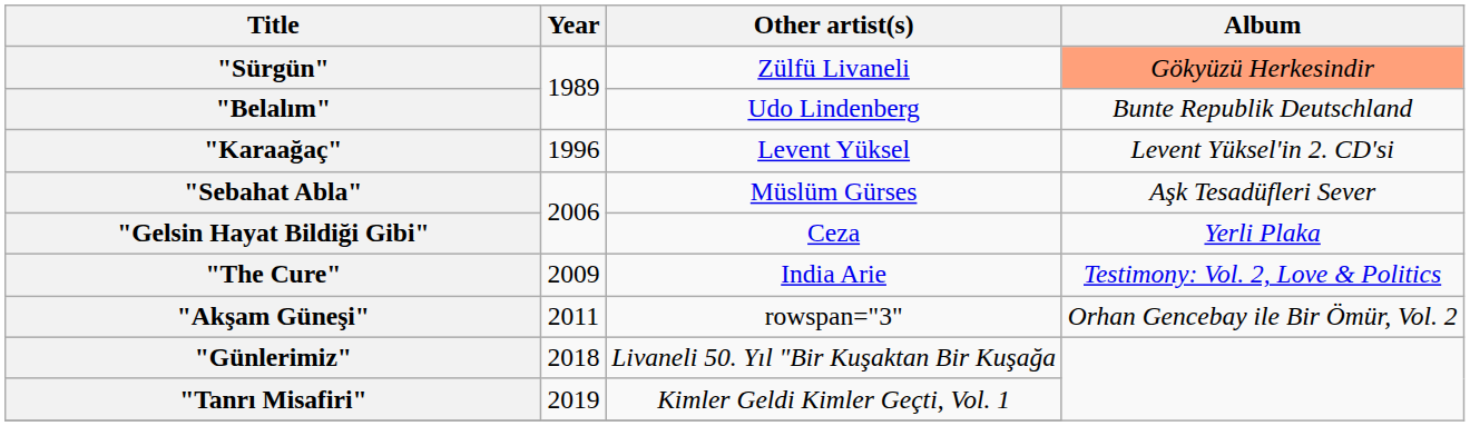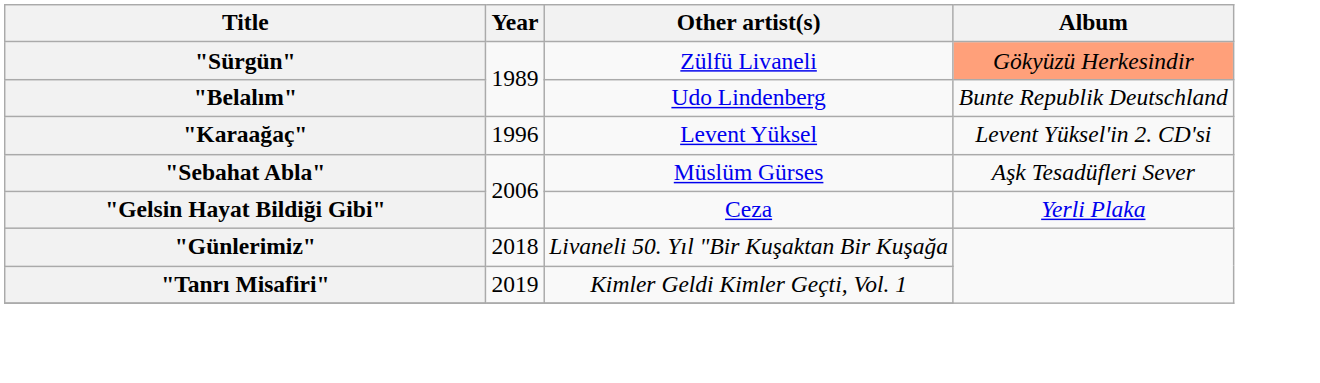- row: "The Cure" | 2009 | India Arie | Testimony: Vol. 2, Love & Politics
- row: "Akşam Güneşi" | 2011 | rowspan="3" | Orhan Gencebay ile Bir Ömür, Vol. 2
